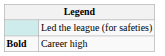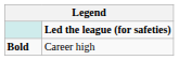row 2 | column 2: normal -> bold
